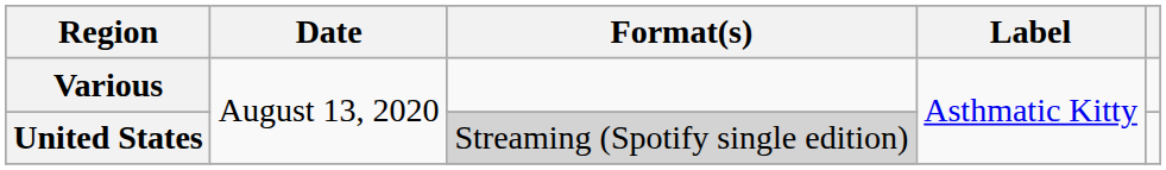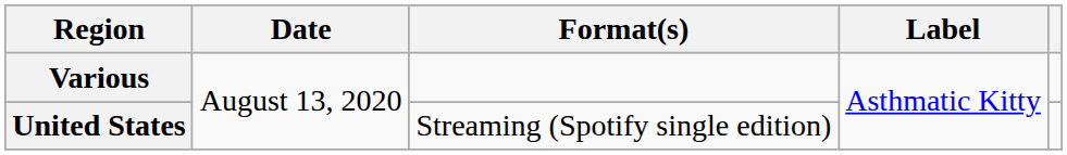United States | Format(s): lightgrey background -> no background
